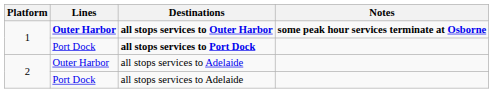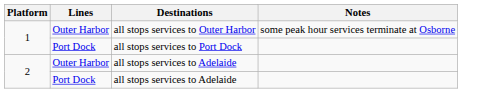row 2 | Lines: bold -> normal
row 2 | Destinations: bold -> normal
row 2 | Notes: bold -> normal
row 3 | Destinations: bold -> normal
